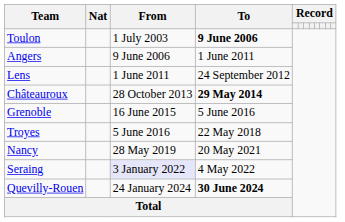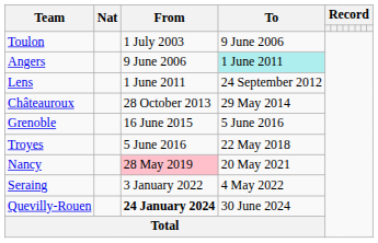Toulon | To: bold -> normal
Angers | To: no background -> paleturquoise background
Châteauroux | To: bold -> normal
Nancy | From: no background -> pink background
Seraing | From: lavender background -> no background
Quevilly-Rouen | From: normal -> bold
Quevilly-Rouen | To: bold -> normal
